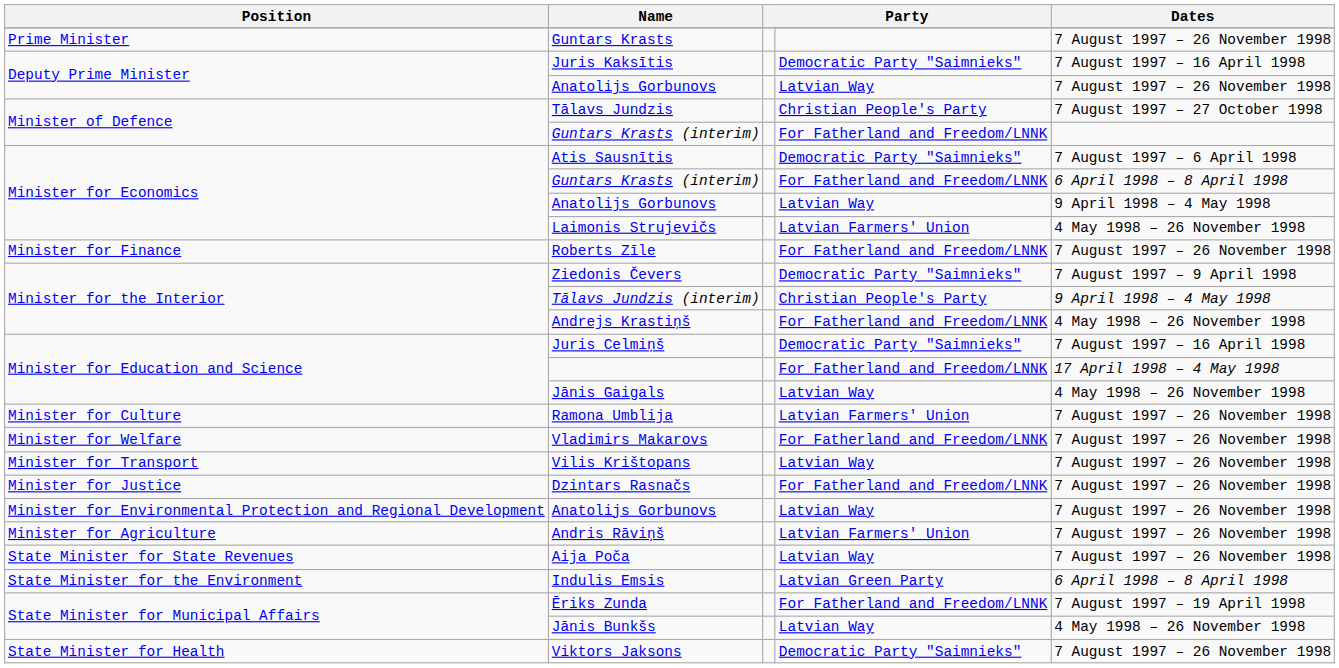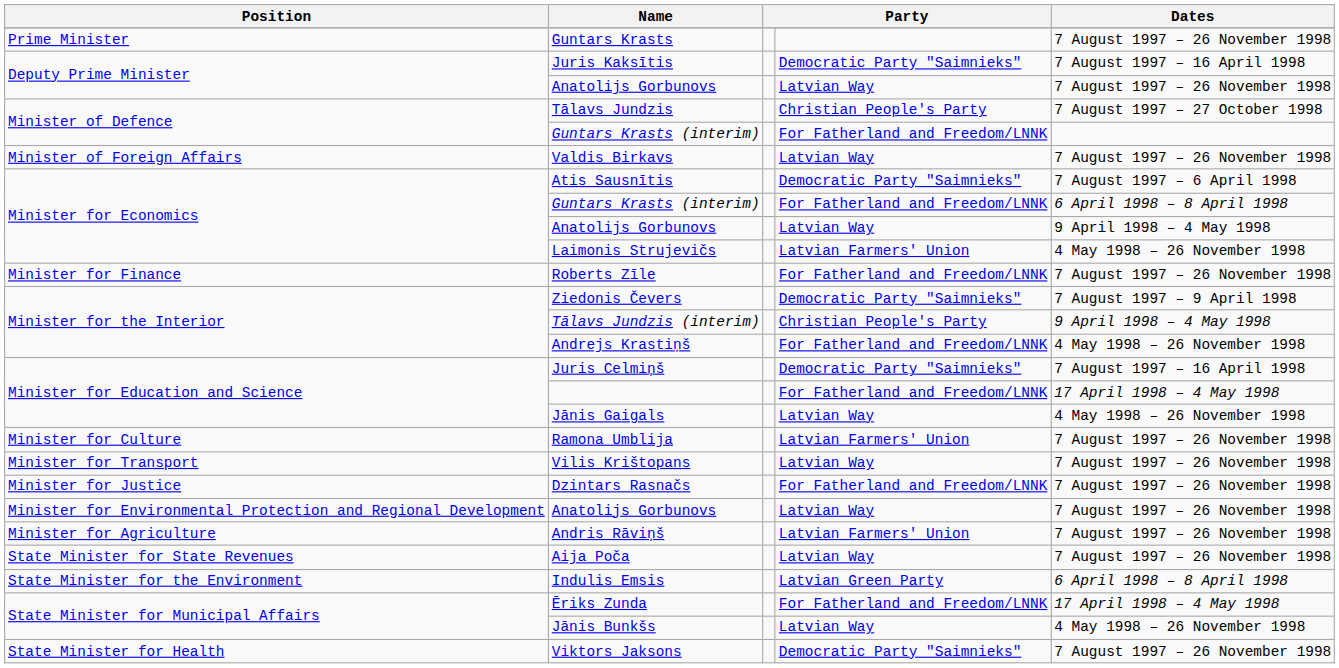+ row: Minister of Foreign Affairs | Valdis Birkavs | Latvian Way | 7 August 1997 – 26 November 1998
- row: Minister for Welfare | Vladimirs Makarovs | For Fatherland and Freedom/LNNK | 7 August 1997 – 26 November 1998
Ēriks Zunda | Dates: 7 August 1997 – 19 April 1998 -> 17 April 1998 – 4 May 1998
